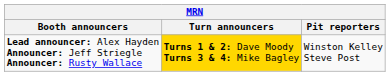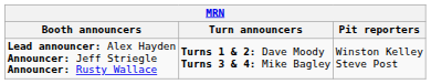row 3 | Turn announcers: gold background -> no background
